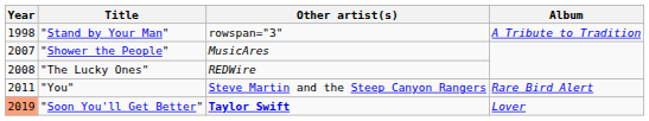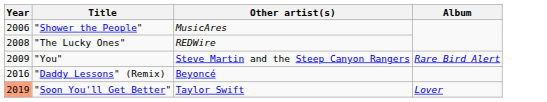- row: 1998 | "Stand by Your Man" | rowspan="3" | A Tribute to Tradition
"Shower the People" | Year: 2007 -> 2006
"You" | Year: 2011 -> 2009
+ row: 2016 | "Daddy Lessons" (Remix) | Beyoncé
"Soon You'll Get Better" | Other artist(s): bold -> normal
